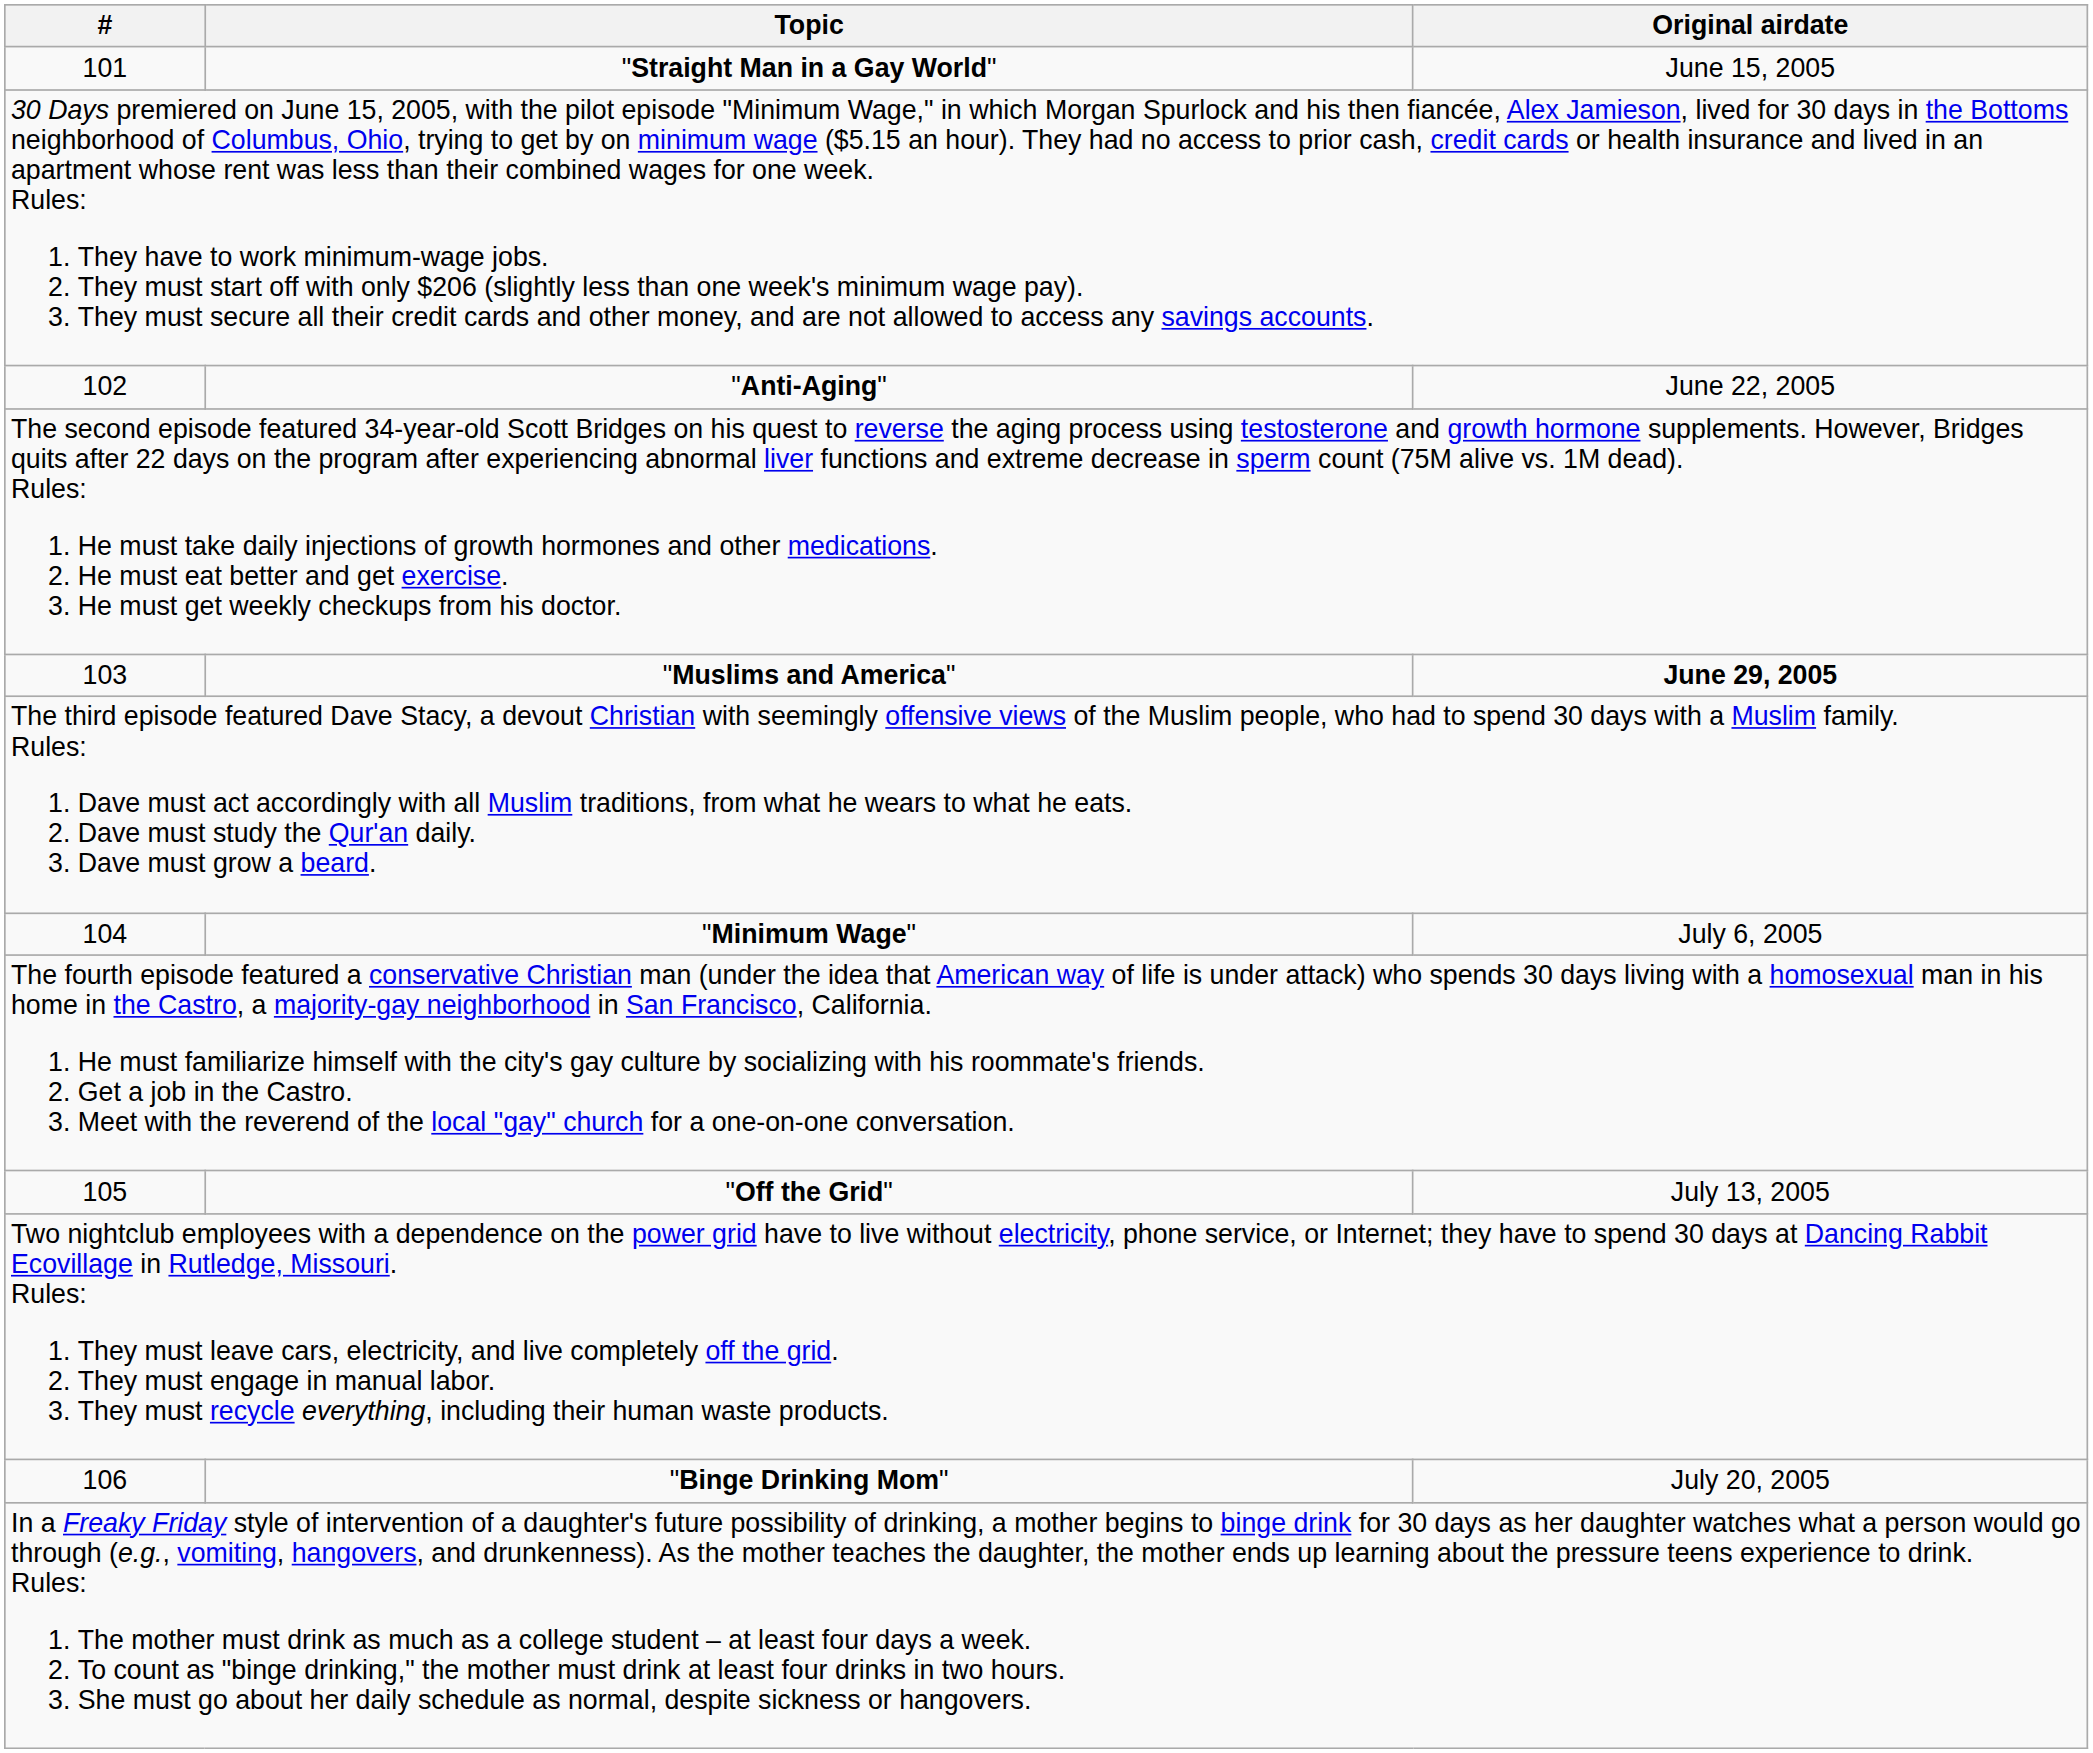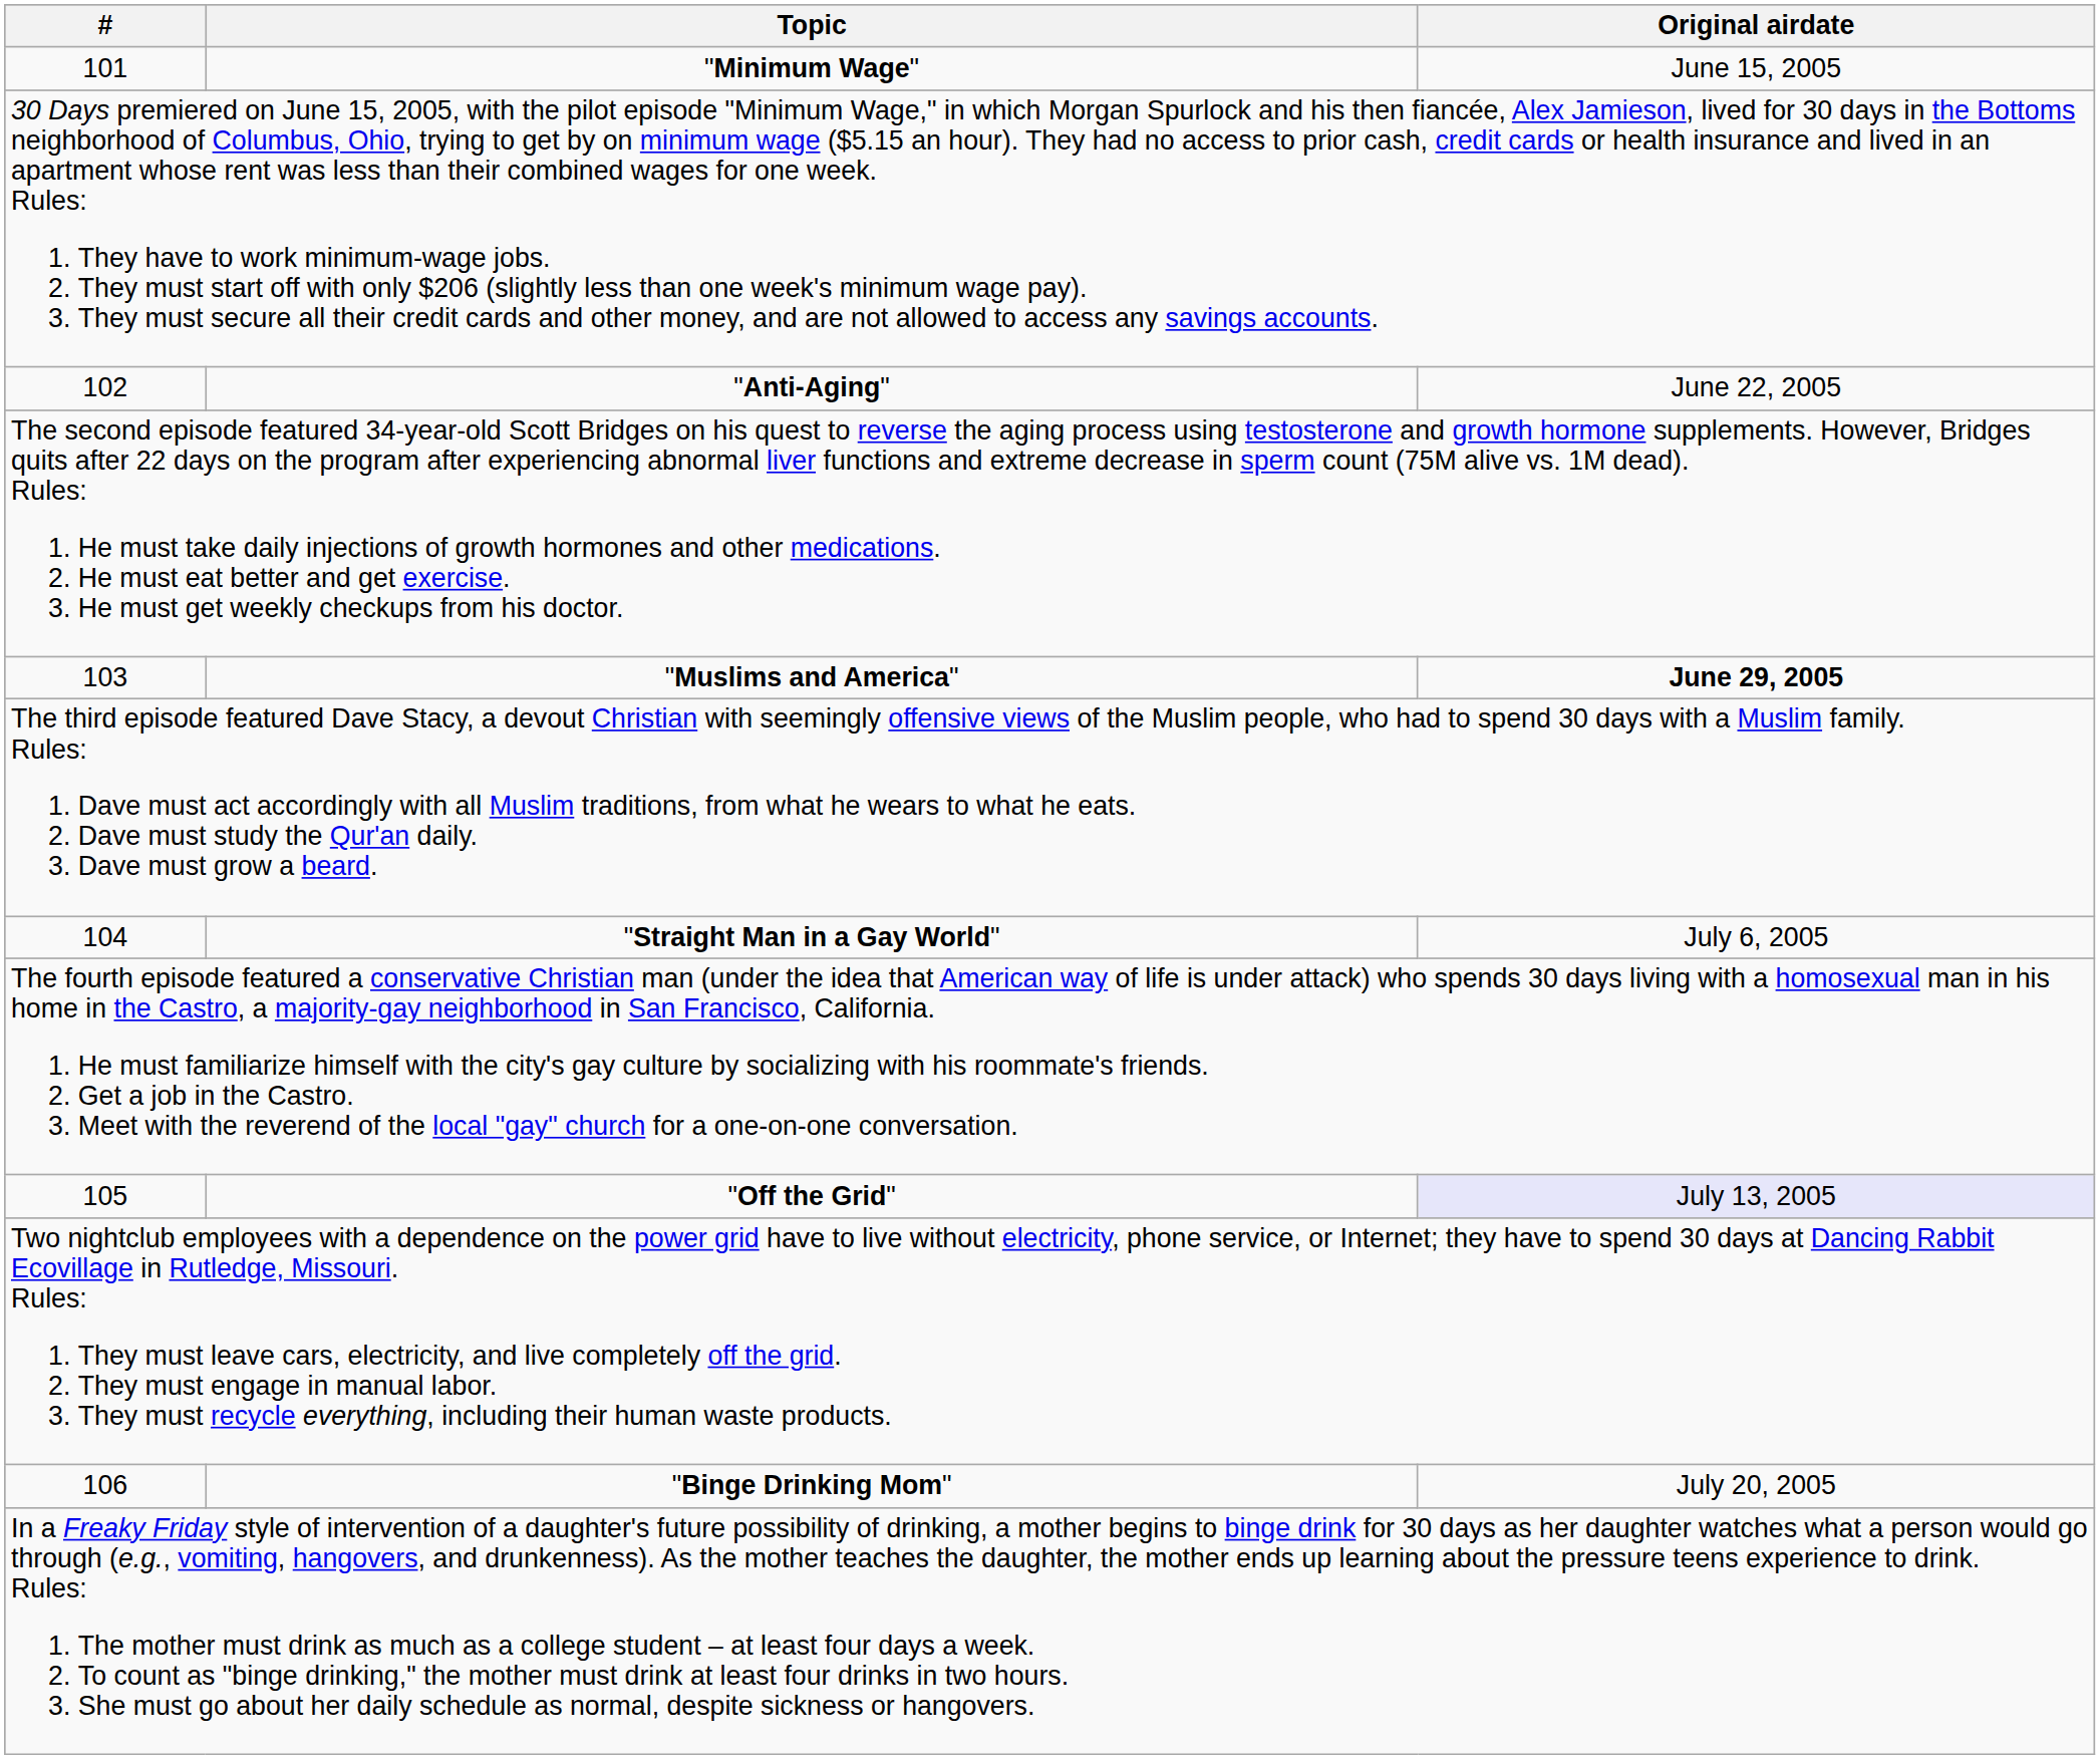101 | Topic: "Straight Man in a Gay World" -> "Minimum Wage"
104 | Topic: "Minimum Wage" -> "Straight Man in a Gay World"
105 | Original airdate: no background -> lavender background
